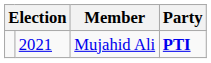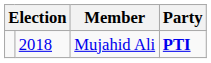Mujahid Ali | column 2: 2021 -> 2018
